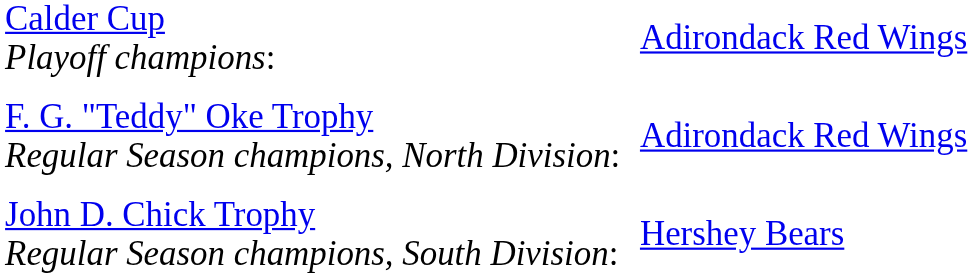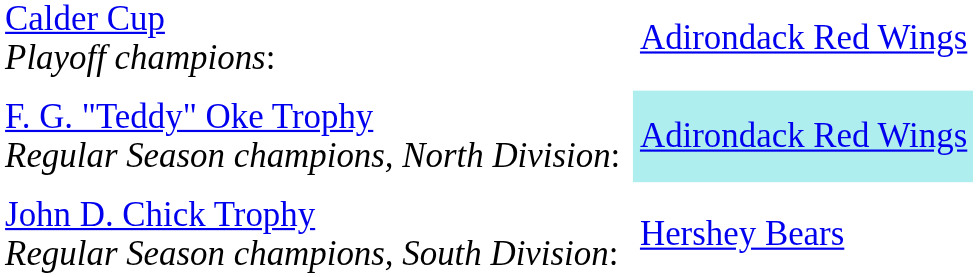row 2 | column 2: no background -> paleturquoise background
